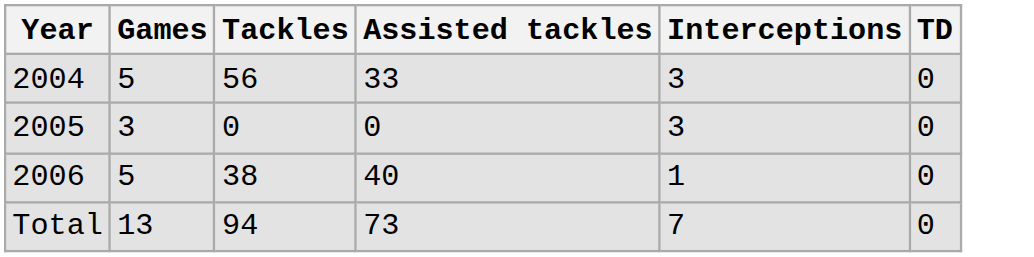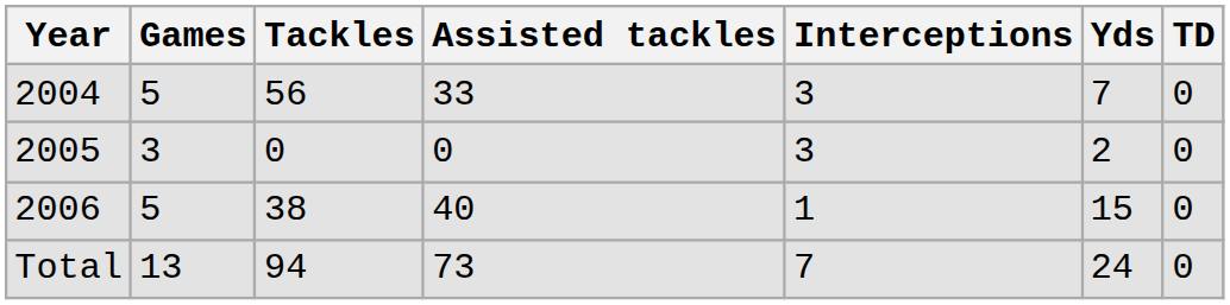+ column: Yds | 7 | 2 | 15 | 24
